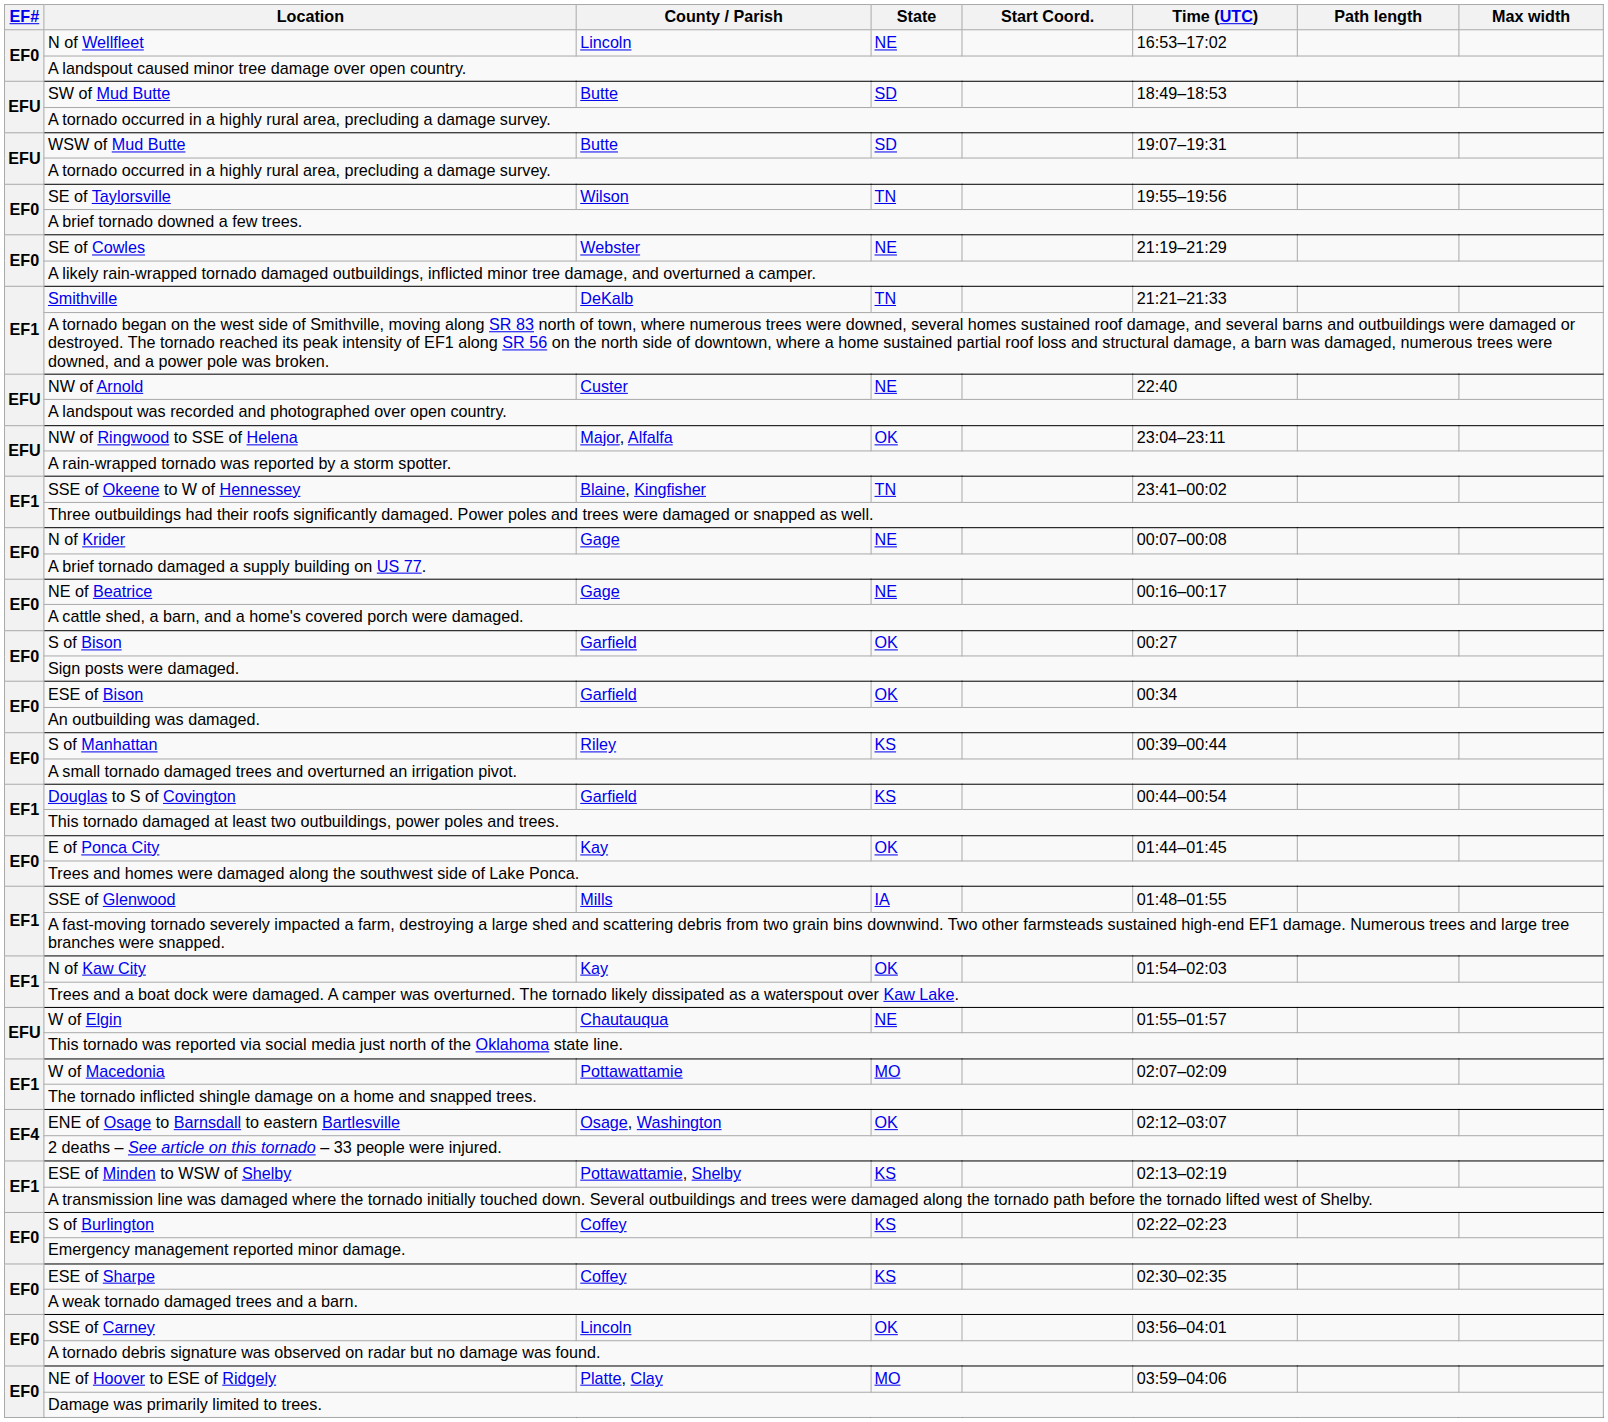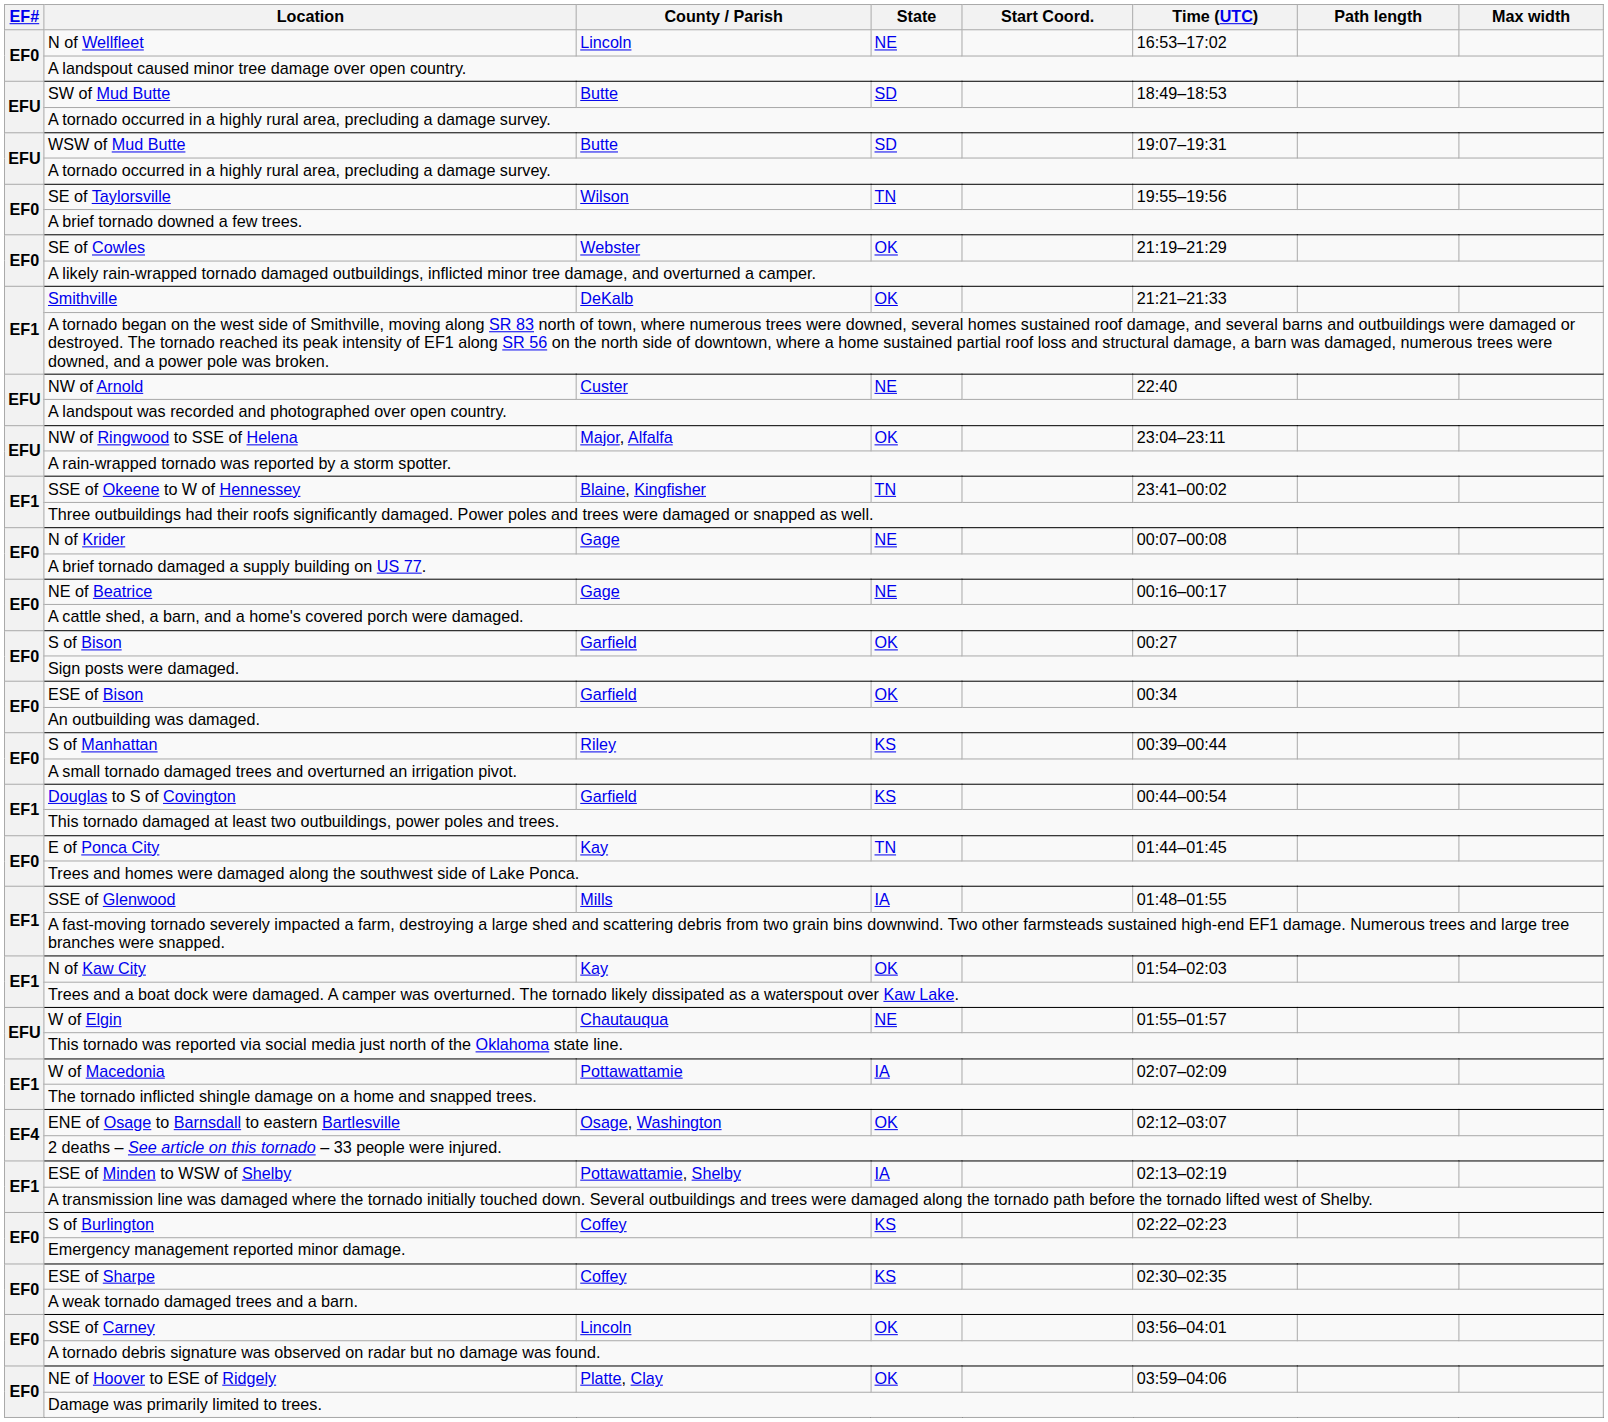SE of Cowles | State: NE -> OK
Smithville | State: TN -> OK
E of Ponca City | State: OK -> TN
W of Macedonia | State: MO -> IA
ESE of Minden to WSW of Shelby | State: KS -> IA
NE of Hoover to ESE of Ridgely | State: MO -> OK
